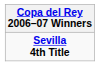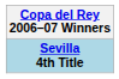row 2 | column 1: no background -> lightblue background
